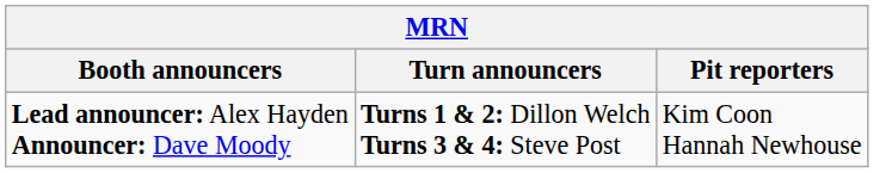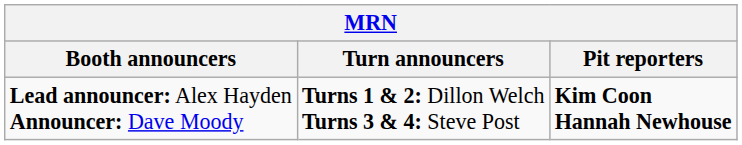Lead announcer: Alex Hayden Announcer: Dave Moody | Pit reporters: normal -> bold
